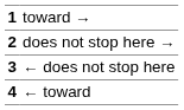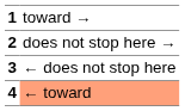4 | column 2: no background -> lightsalmon background
